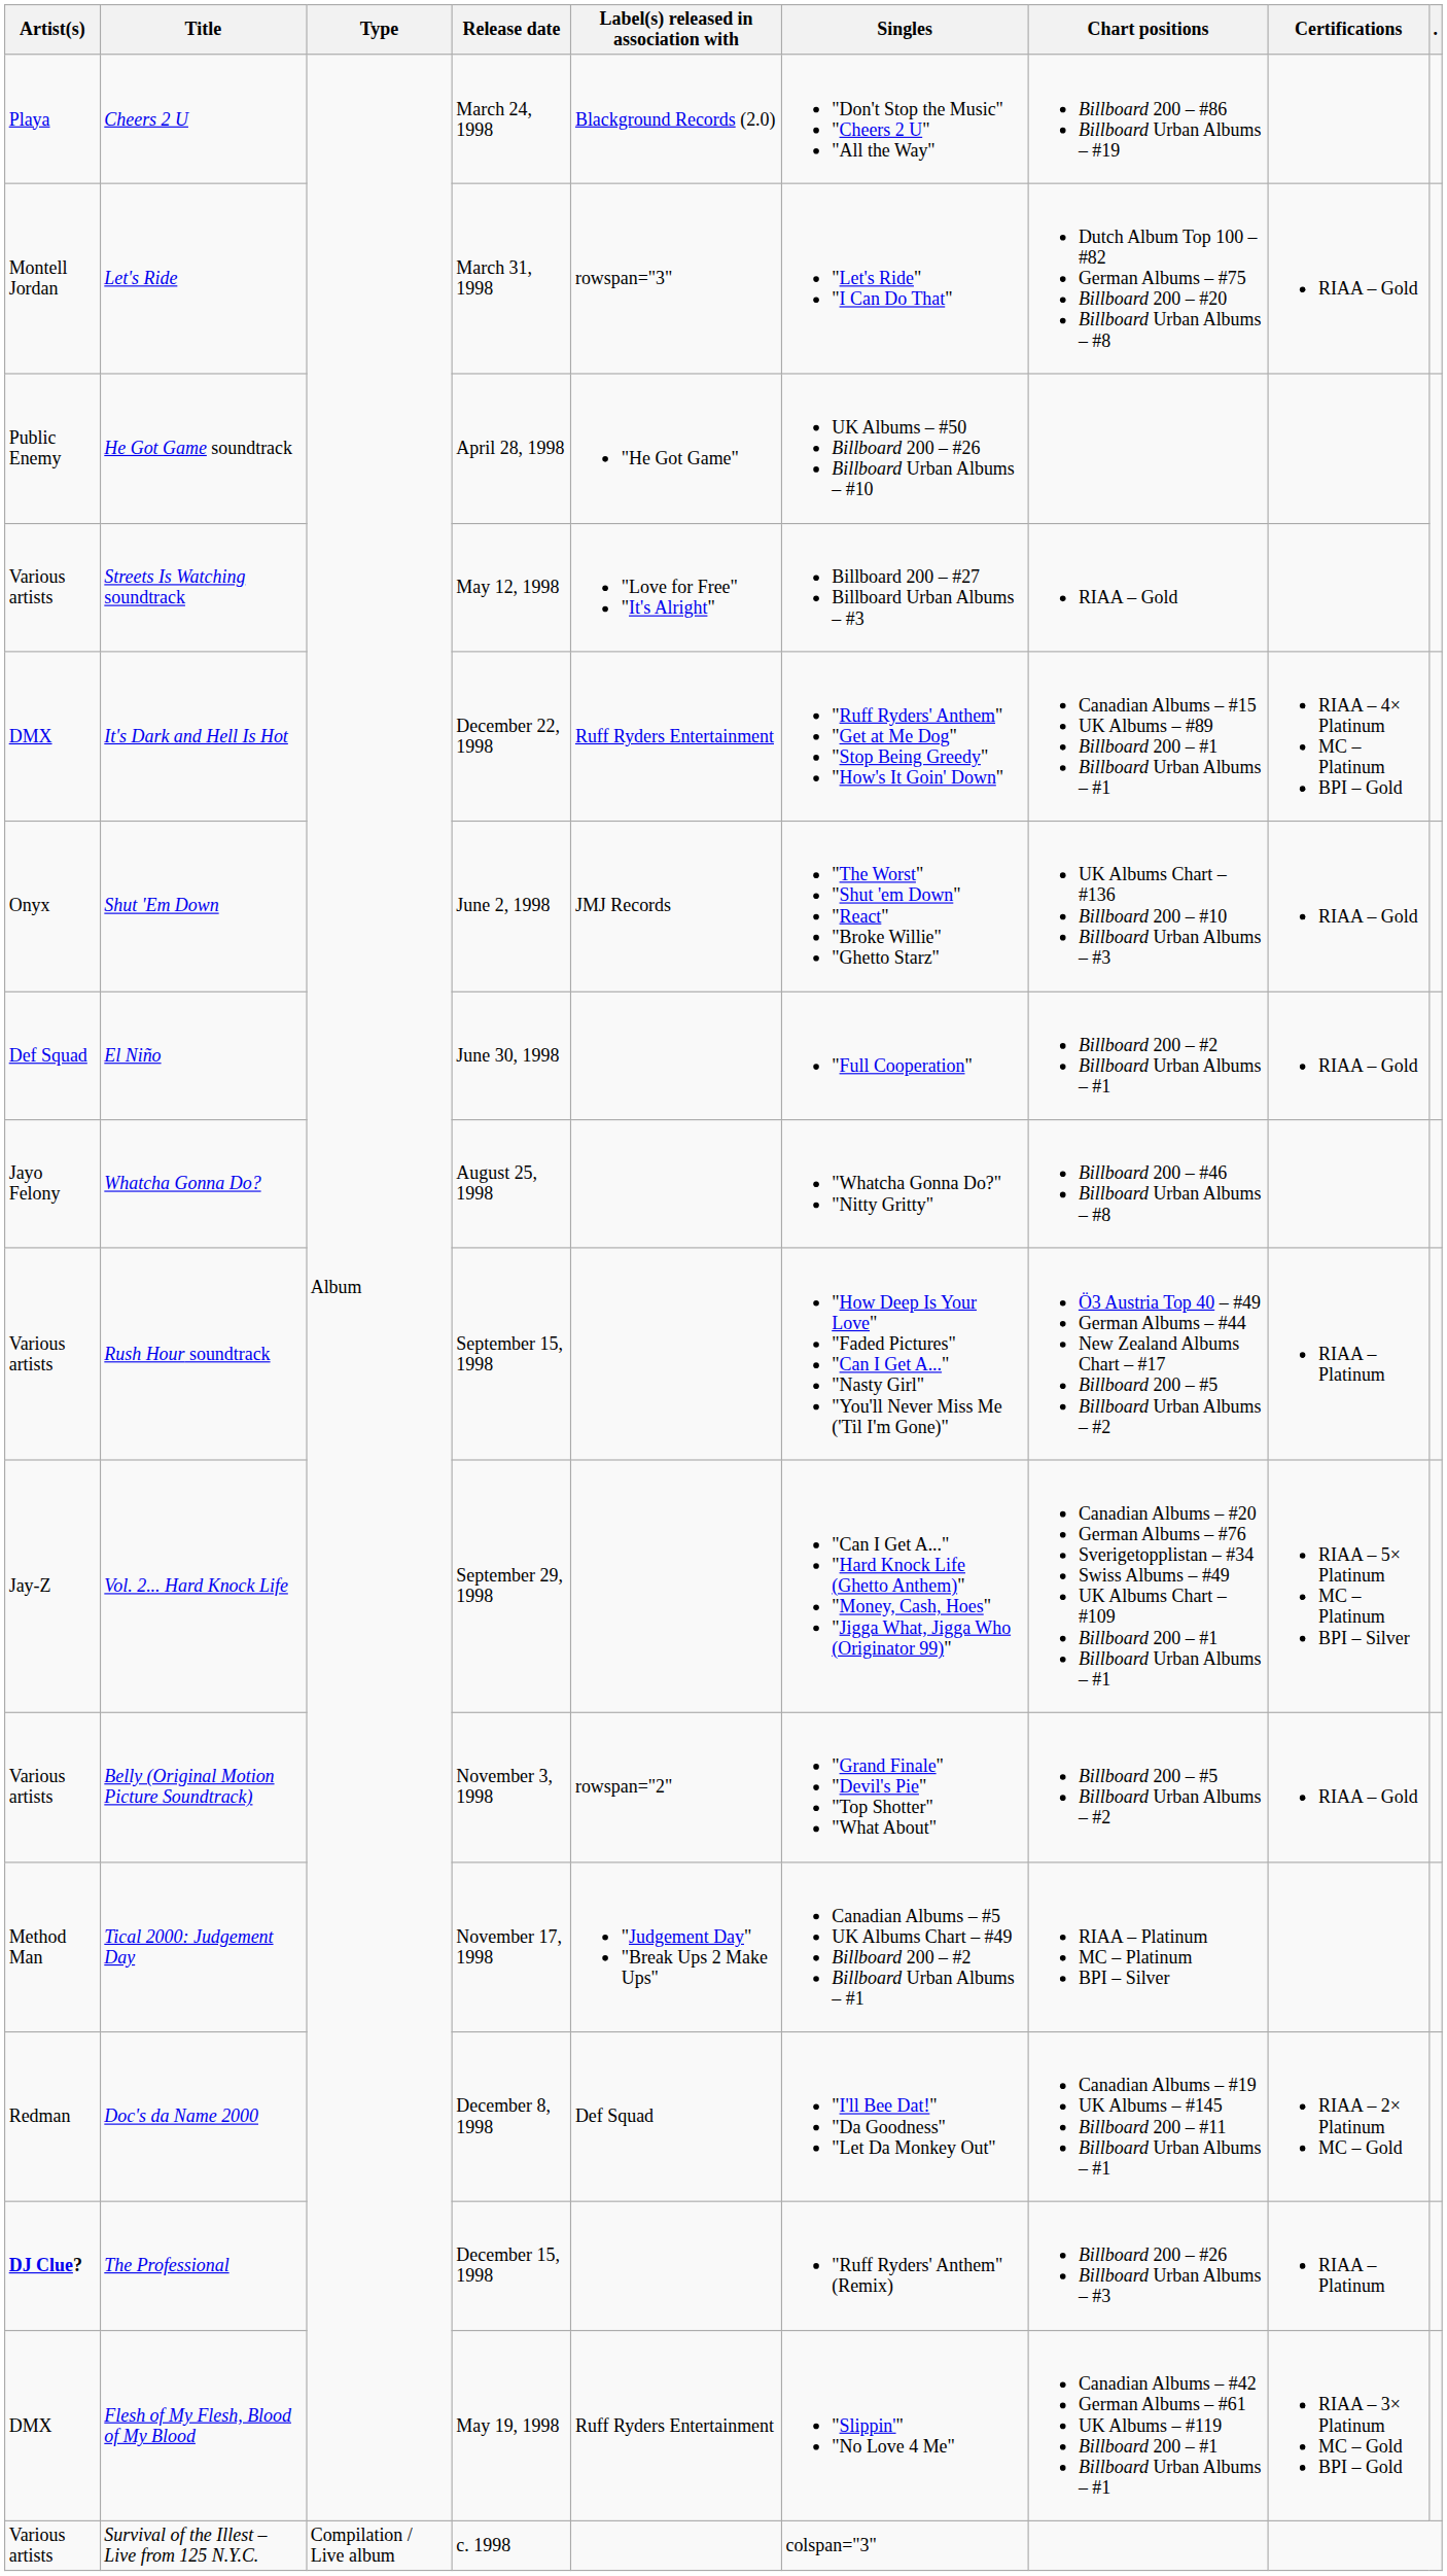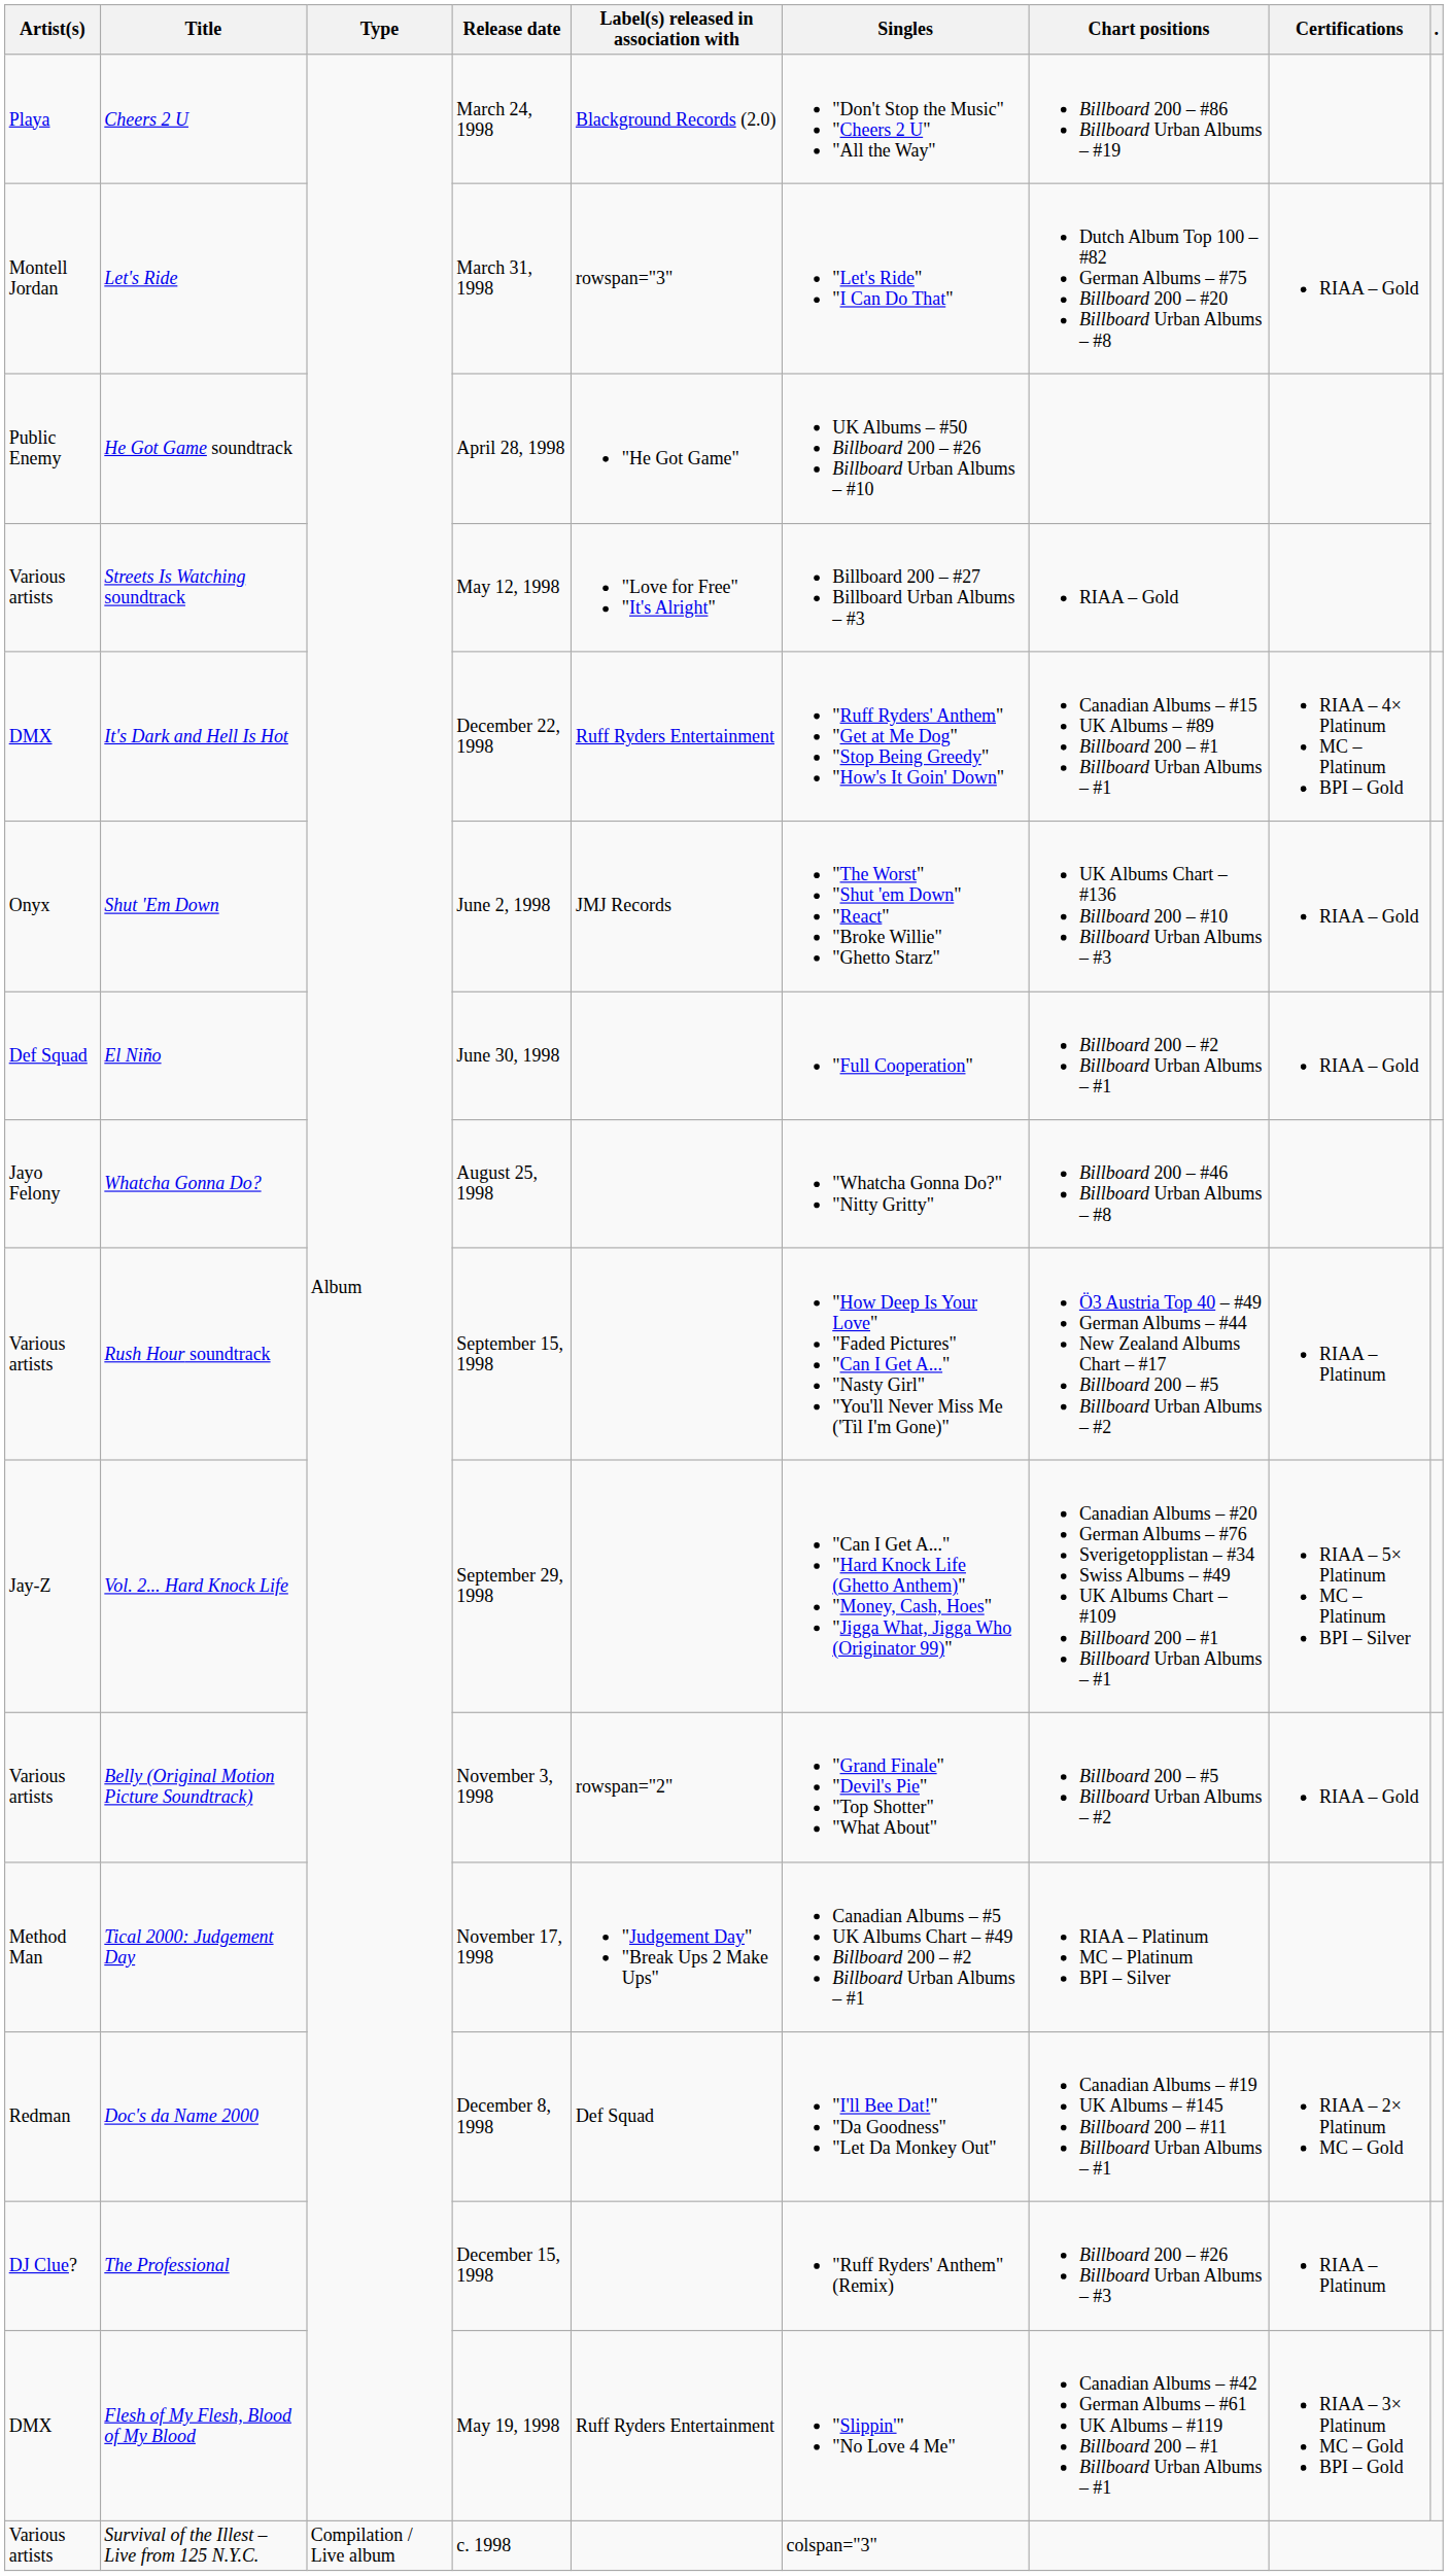The Professional | Artist(s): bold -> normal
